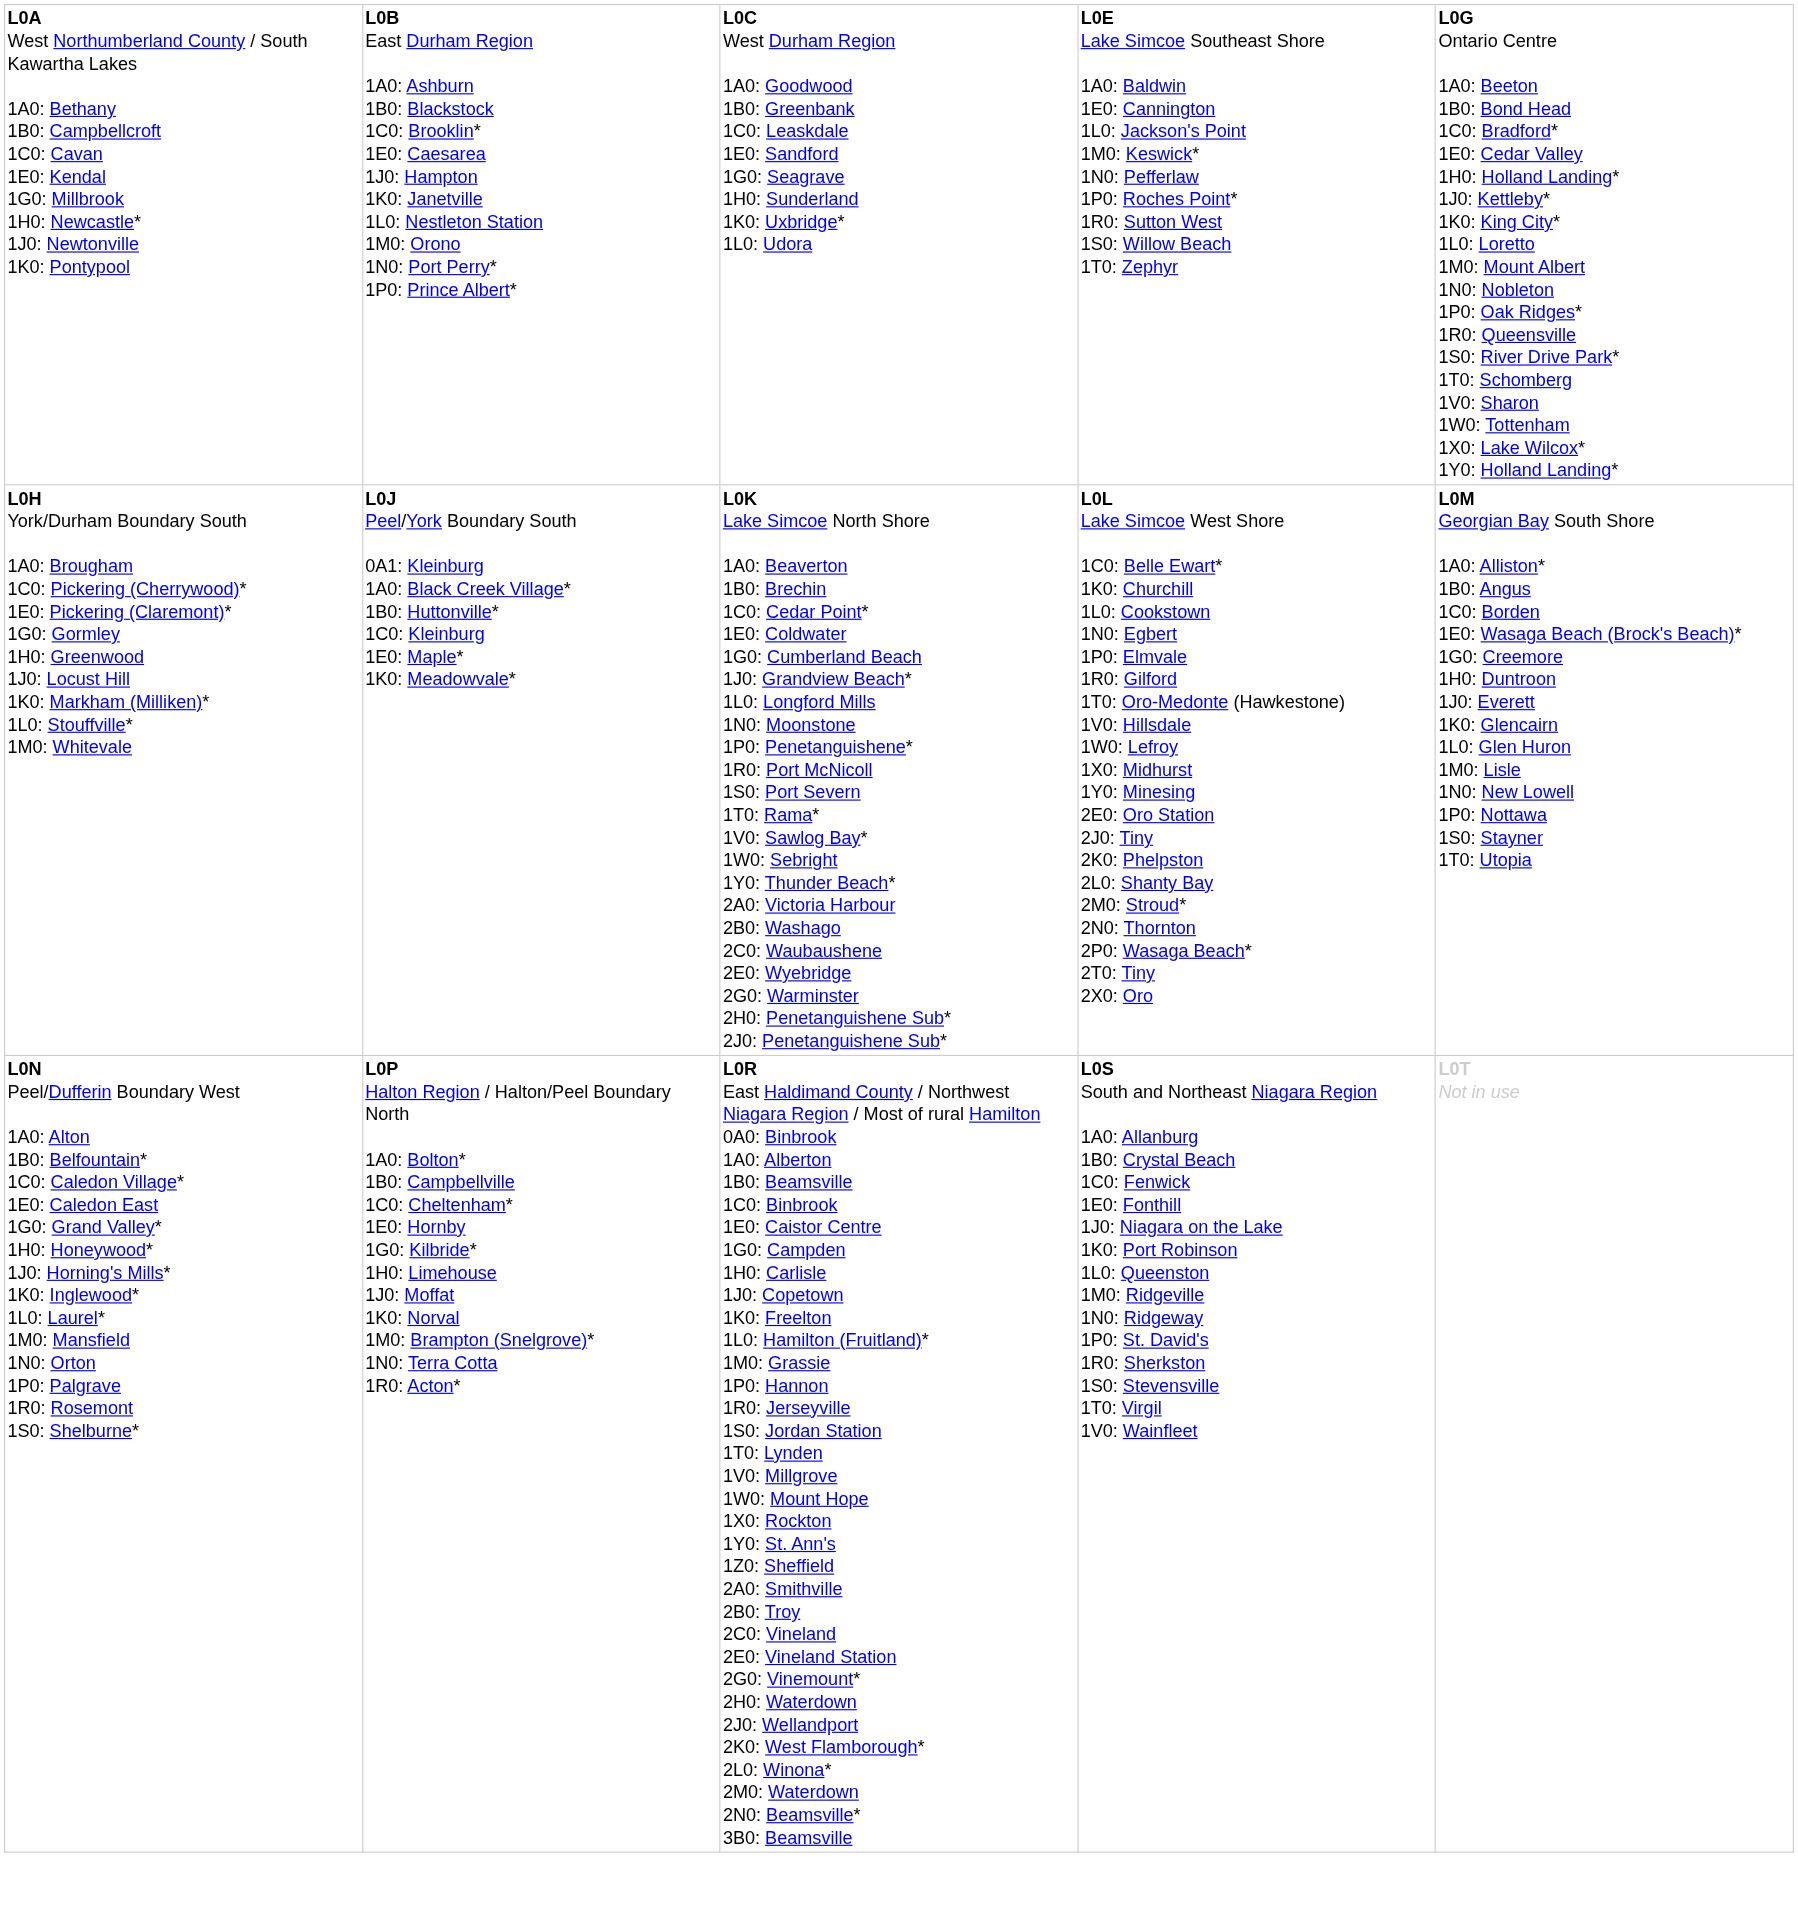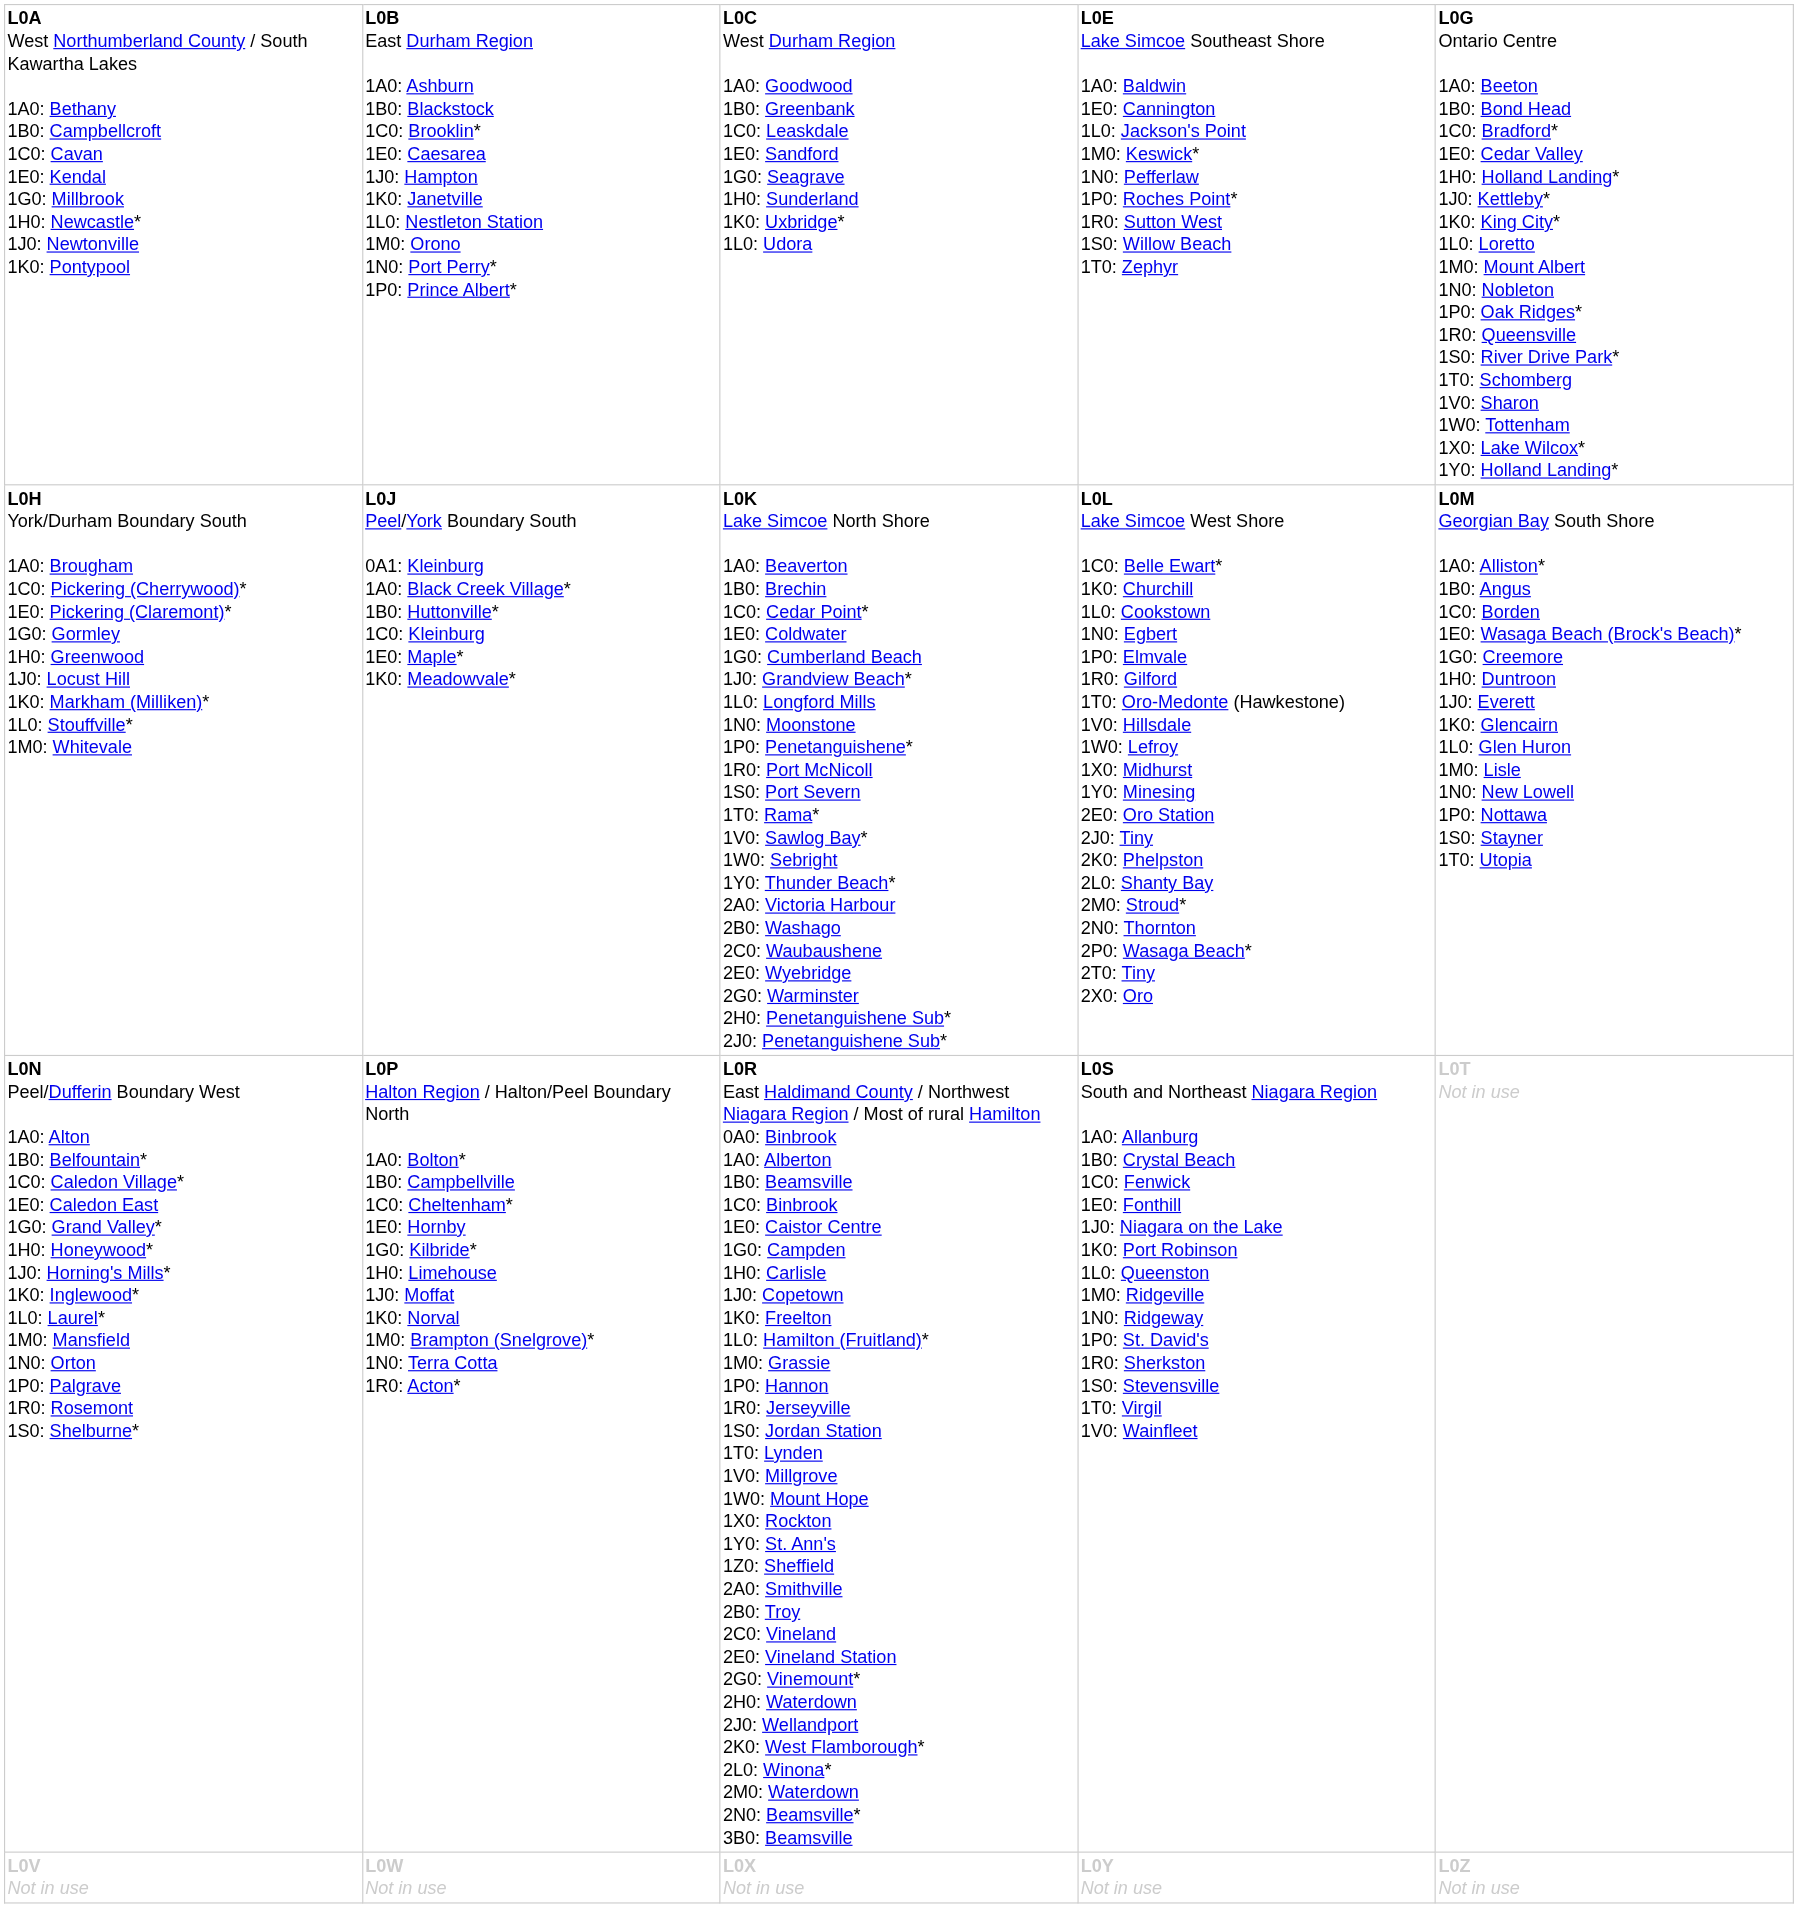+ row: L0V Not in use | L0W Not in use | L0X Not in use | L0Y Not in use | L0Z Not in use
